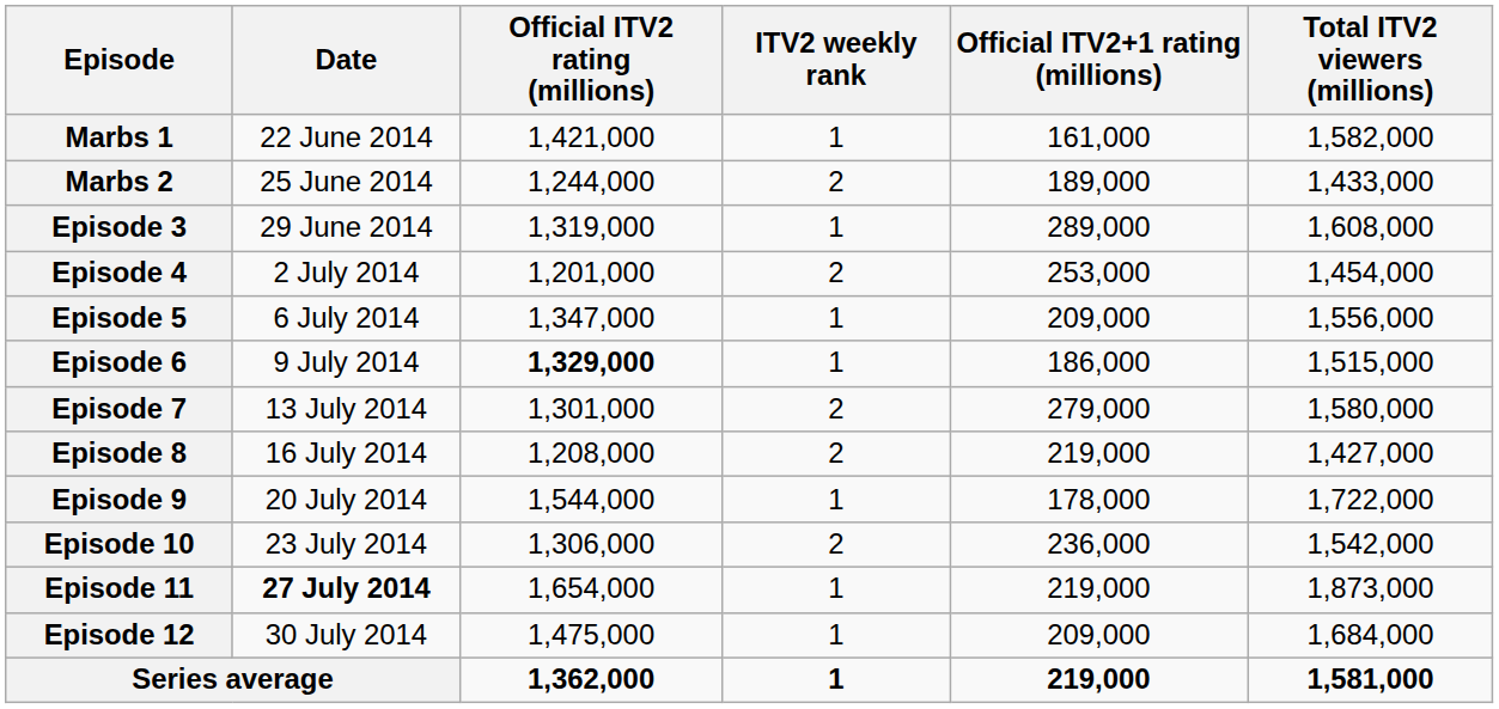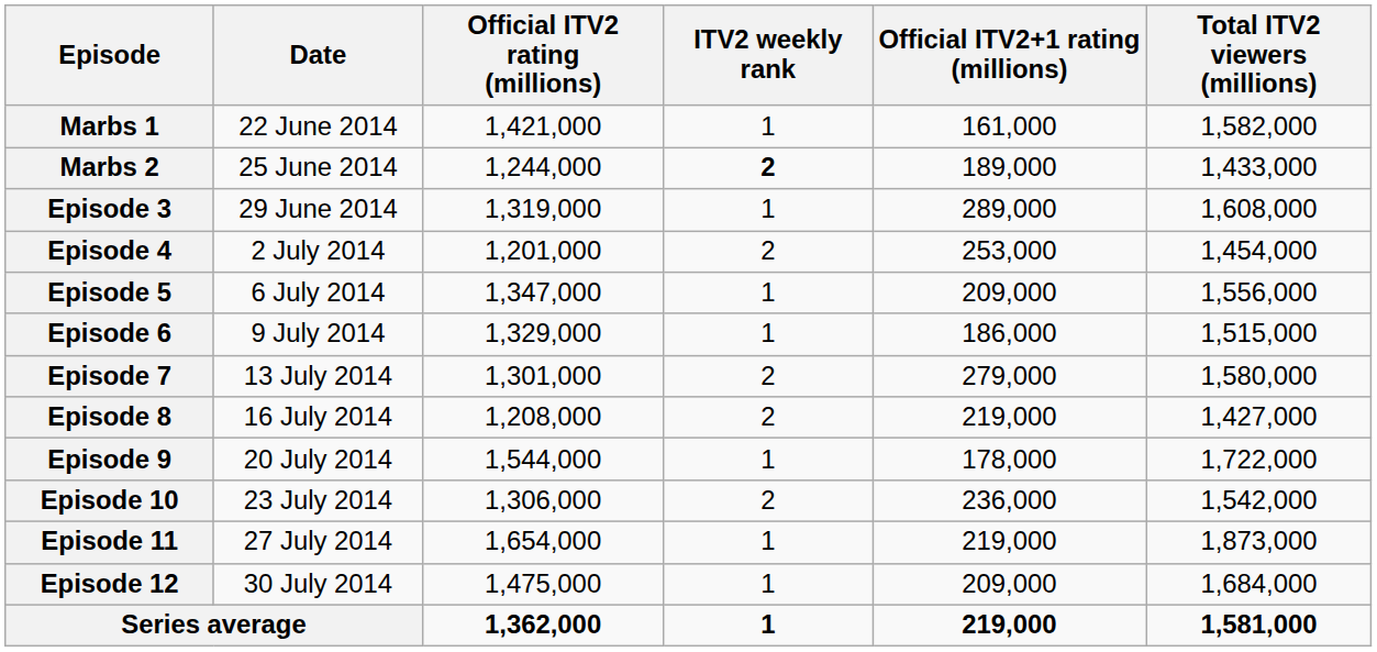Marbs 2 | ITV2 weekly rank: normal -> bold
Episode 6 | Official ITV2 rating (millions): bold -> normal
Episode 11 | Date: bold -> normal
